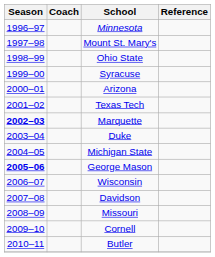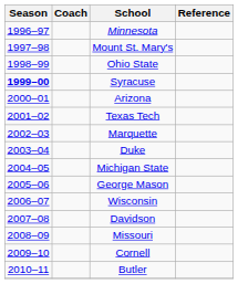Syracuse | Season: normal -> bold
Marquette | Season: bold -> normal
George Mason | Season: bold -> normal
